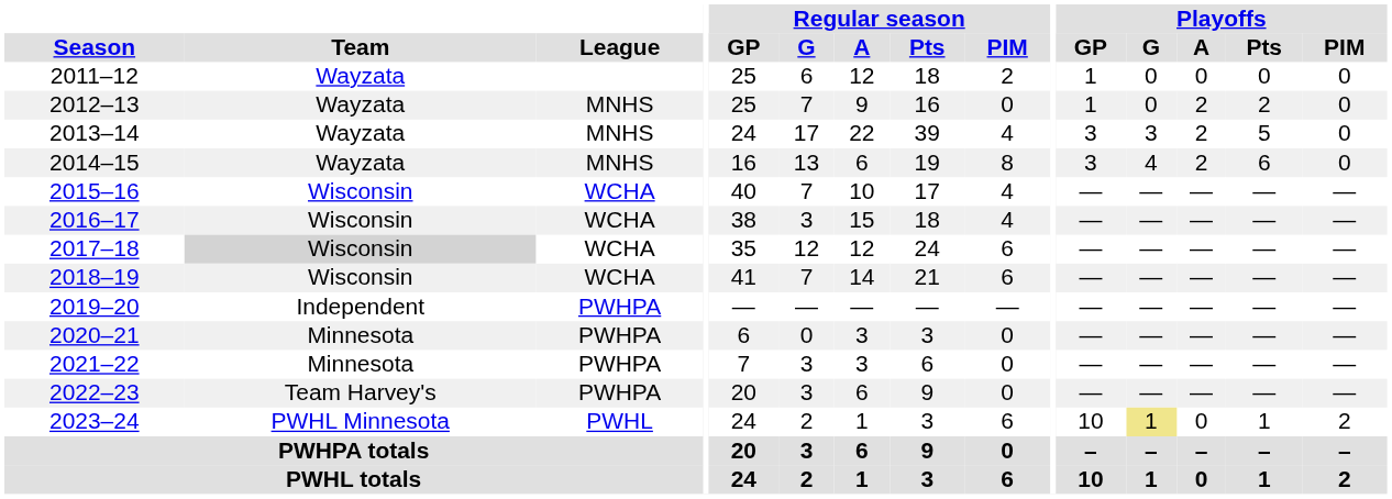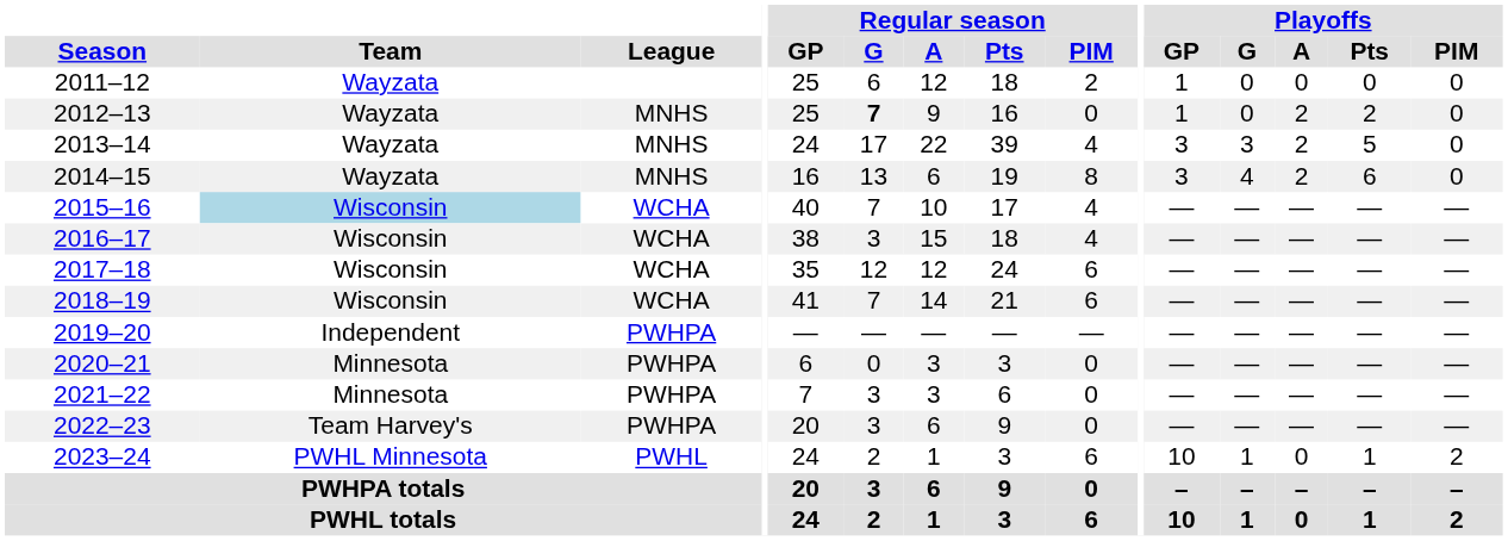2012–13 | Regular season / G: normal -> bold
2015–16 | Team: no background -> lightblue background
2017–18 | Team: lightgrey background -> no background
2023–24 | Playoffs / G: khaki background -> no background
